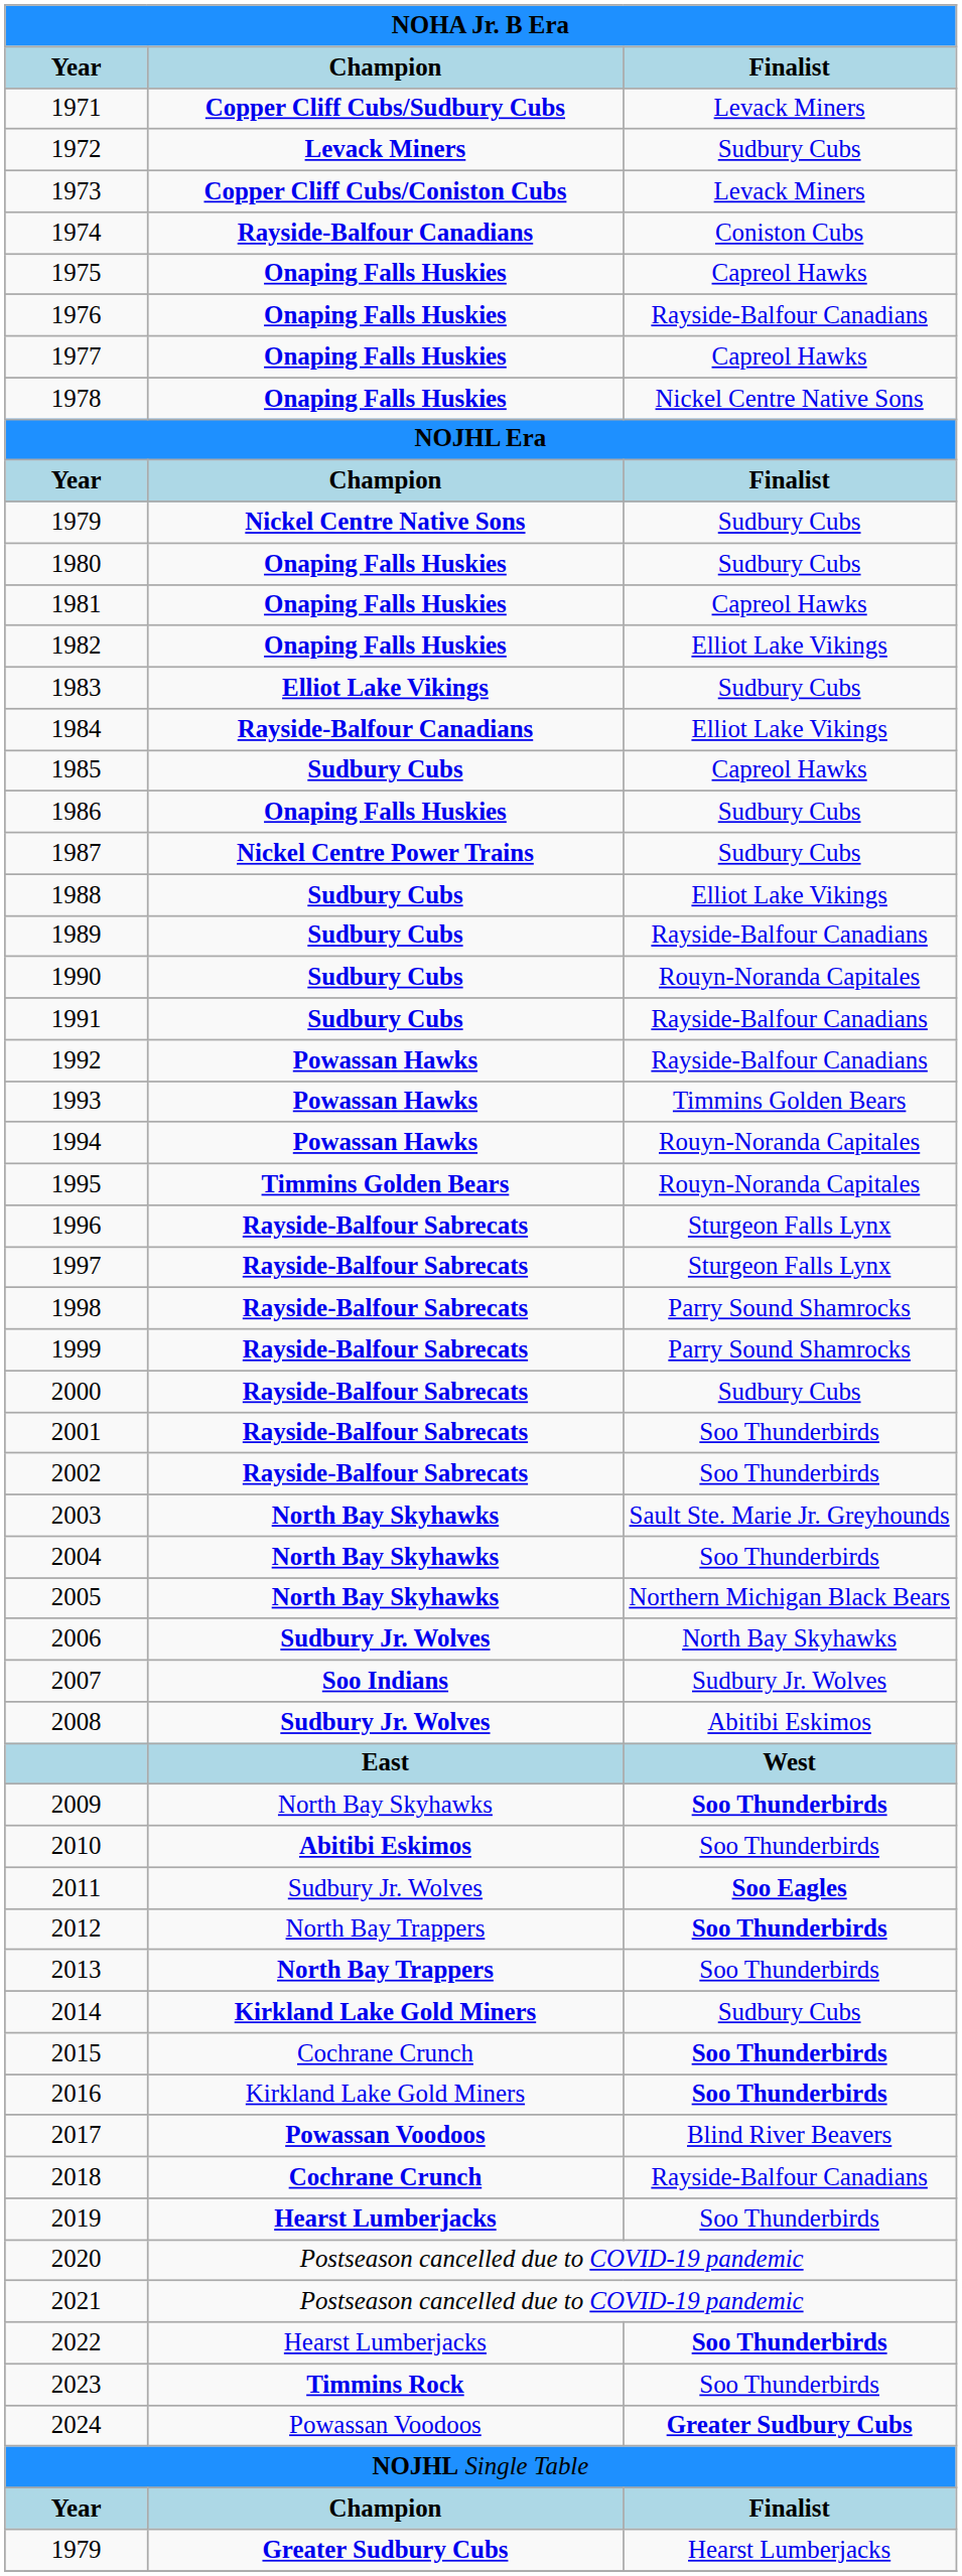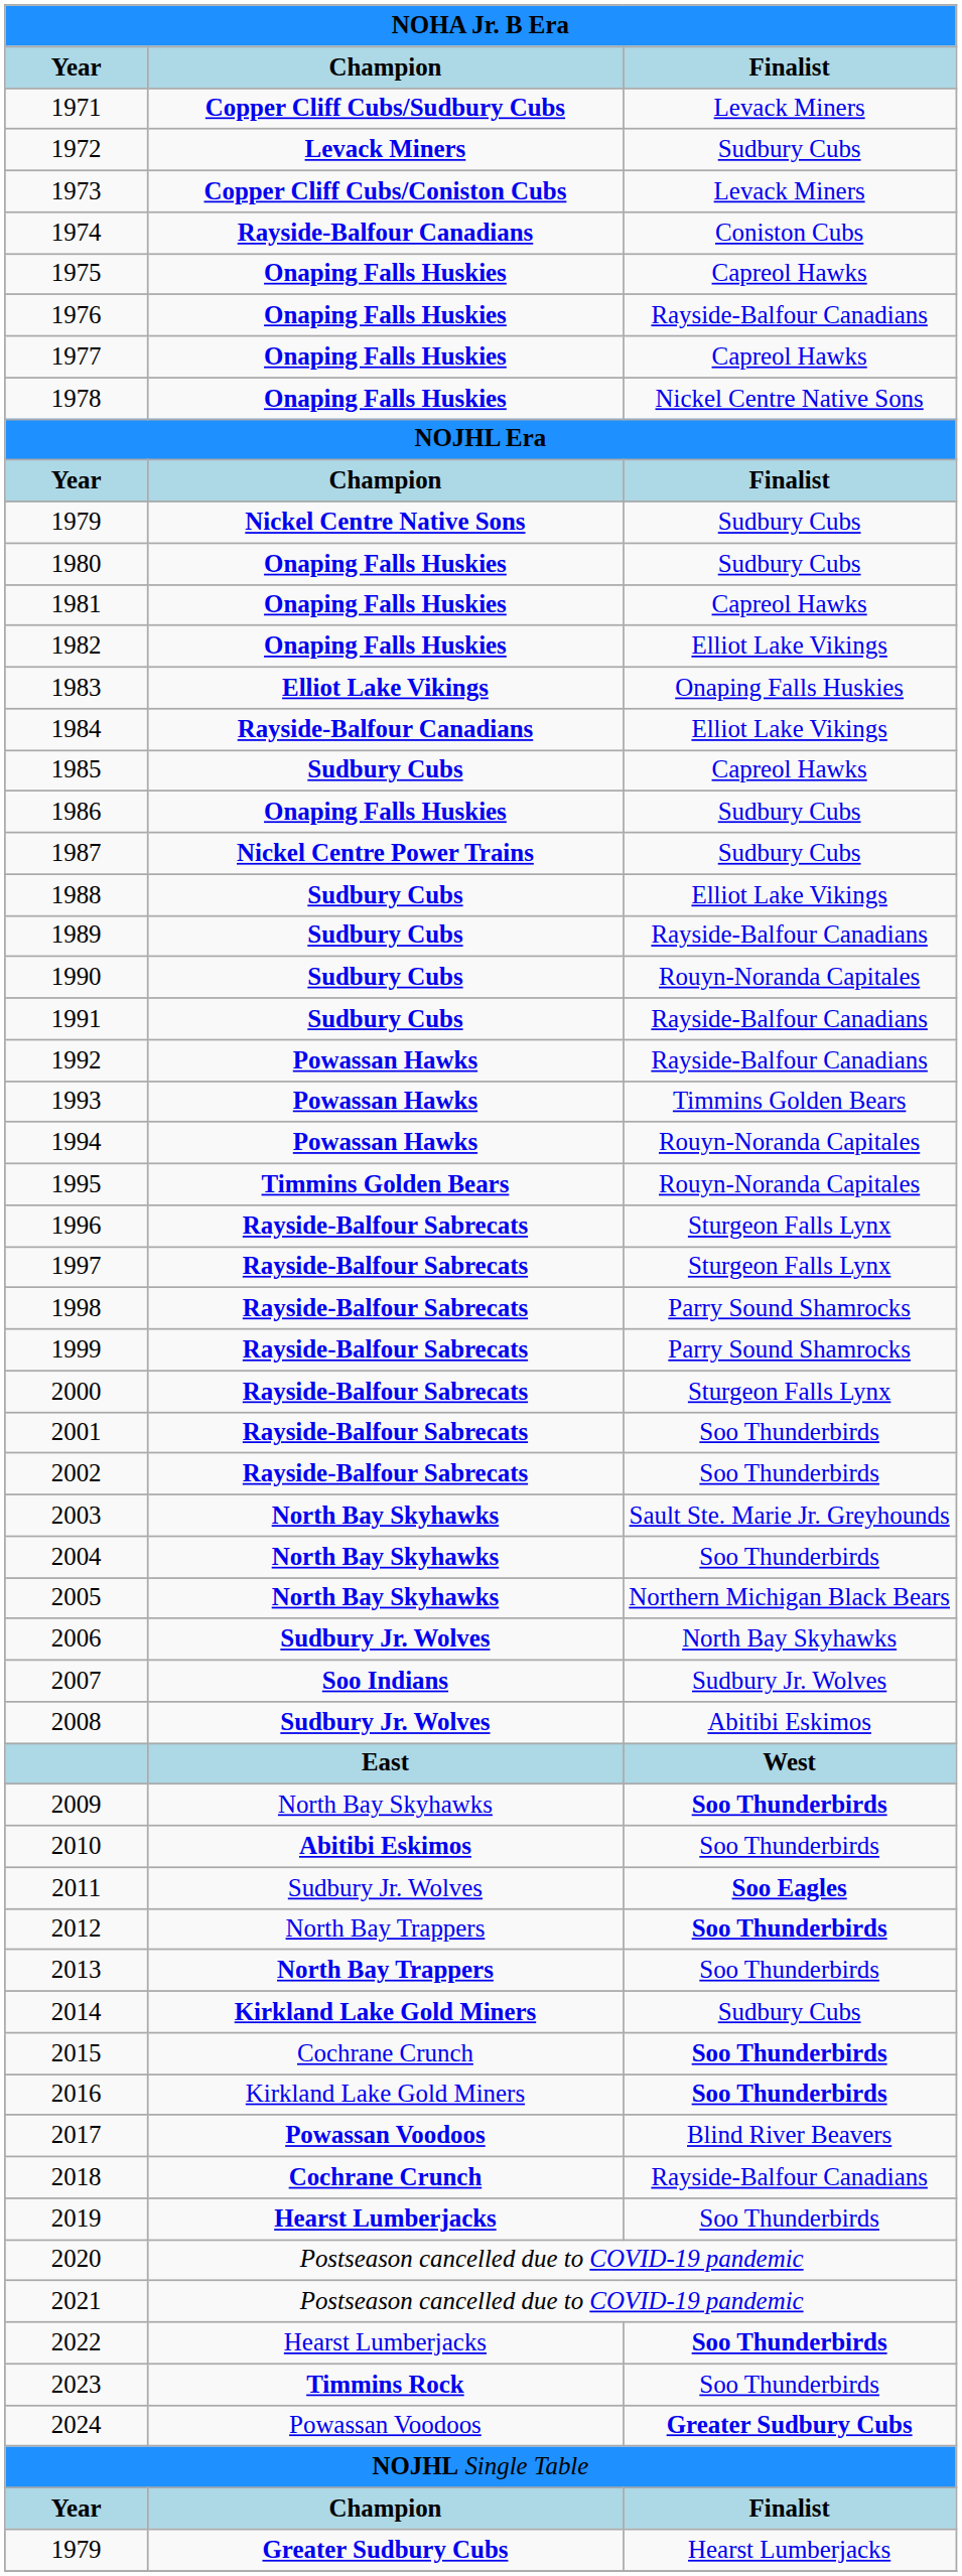1983 | Finalist: Sudbury Cubs -> Onaping Falls Huskies
2000 | Finalist: Sudbury Cubs -> Sturgeon Falls Lynx
